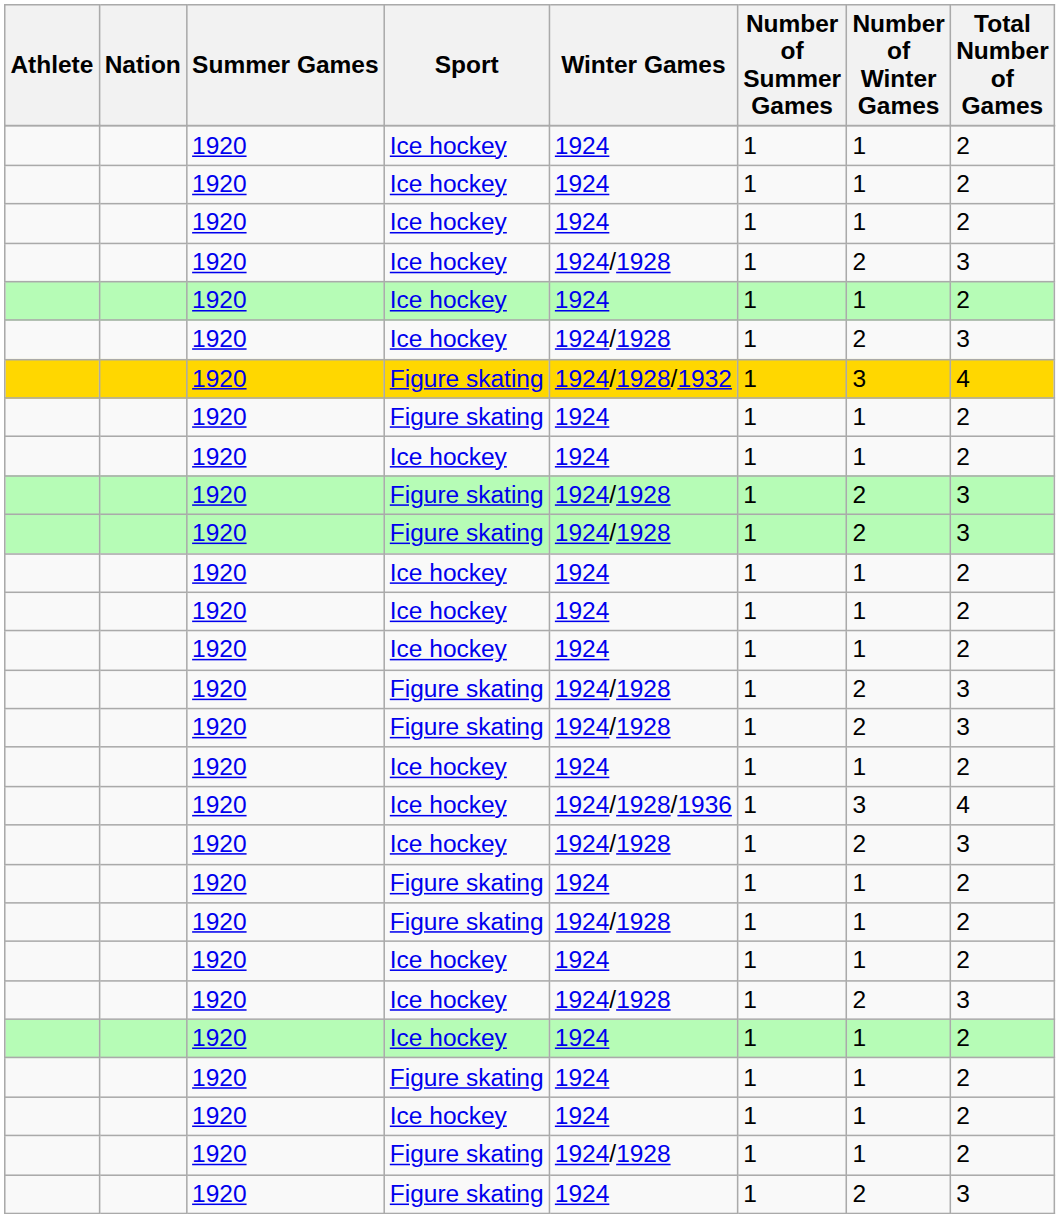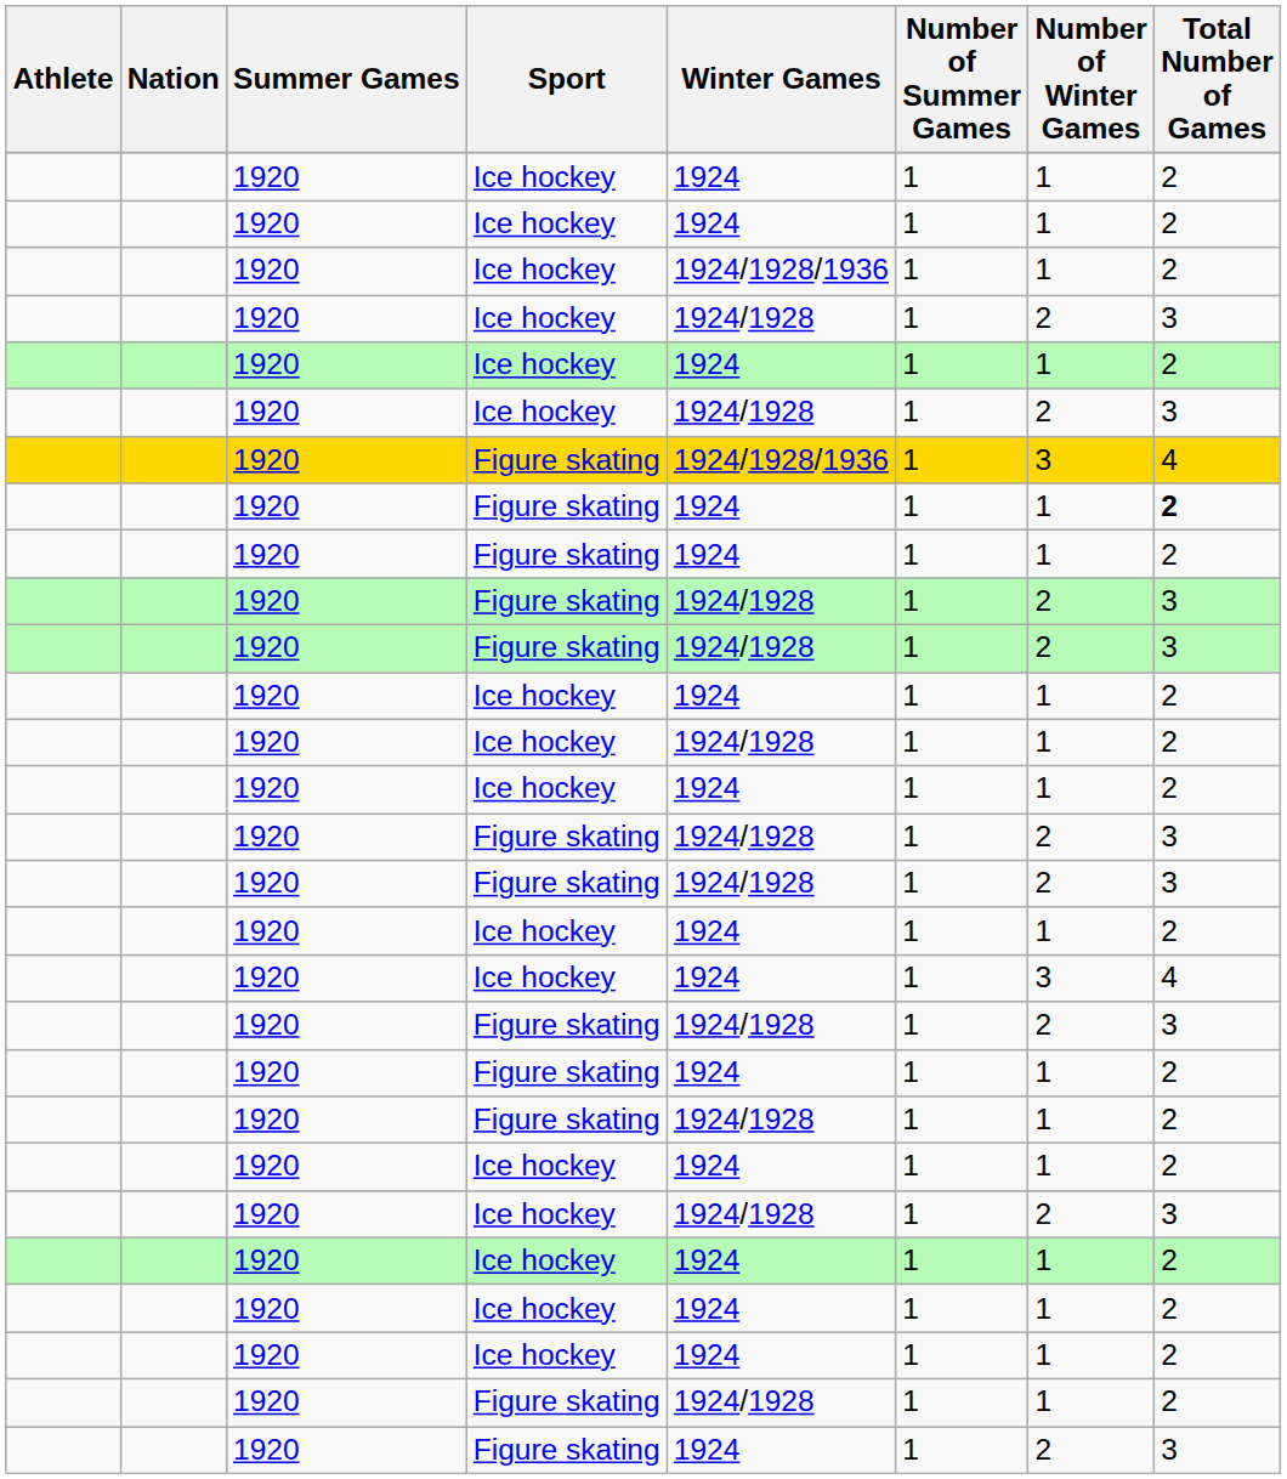row 4 | Winter Games: 1924 -> 1924/1928/1936
row 8 | Winter Games: 1924/1928/1932 -> 1924/1928/1936
row 9 | Total Number of Games: normal -> bold
row 10 | Sport: Ice hockey -> Figure skating
row 14 | Winter Games: 1924 -> 1924/1928
row 19 | Winter Games: 1924/1928/1936 -> 1924
row 20 | Sport: Ice hockey -> Figure skating
row 26 | Sport: Figure skating -> Ice hockey
